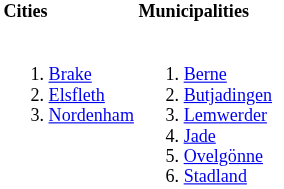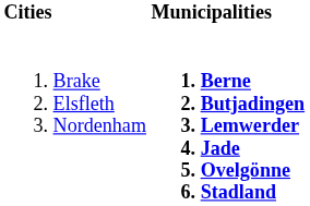Brake Elsfleth Nordenham | Municipalities: normal -> bold
